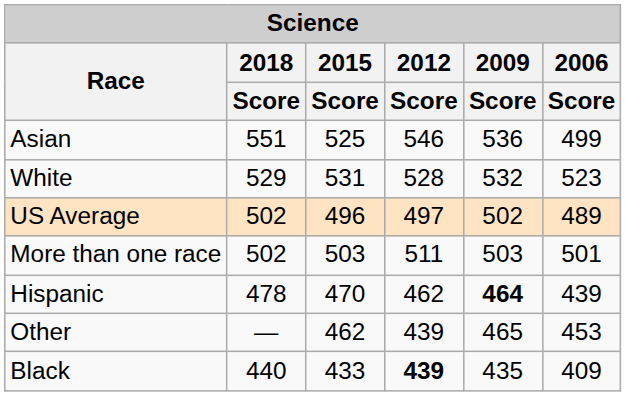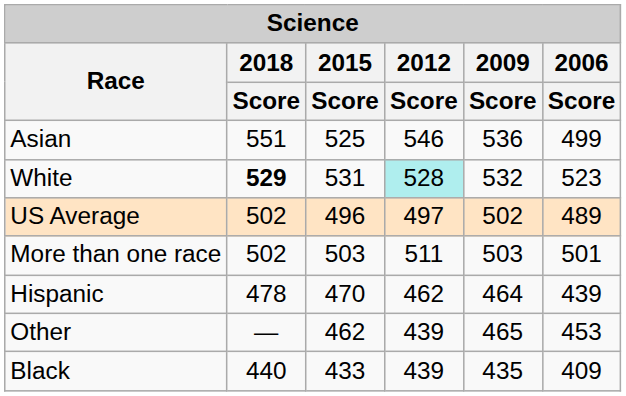White | 2018 / Score: normal -> bold
White | 2012 / Score: no background -> paleturquoise background
Hispanic | 2009 / Score: bold -> normal
Black | 2012 / Score: bold -> normal
